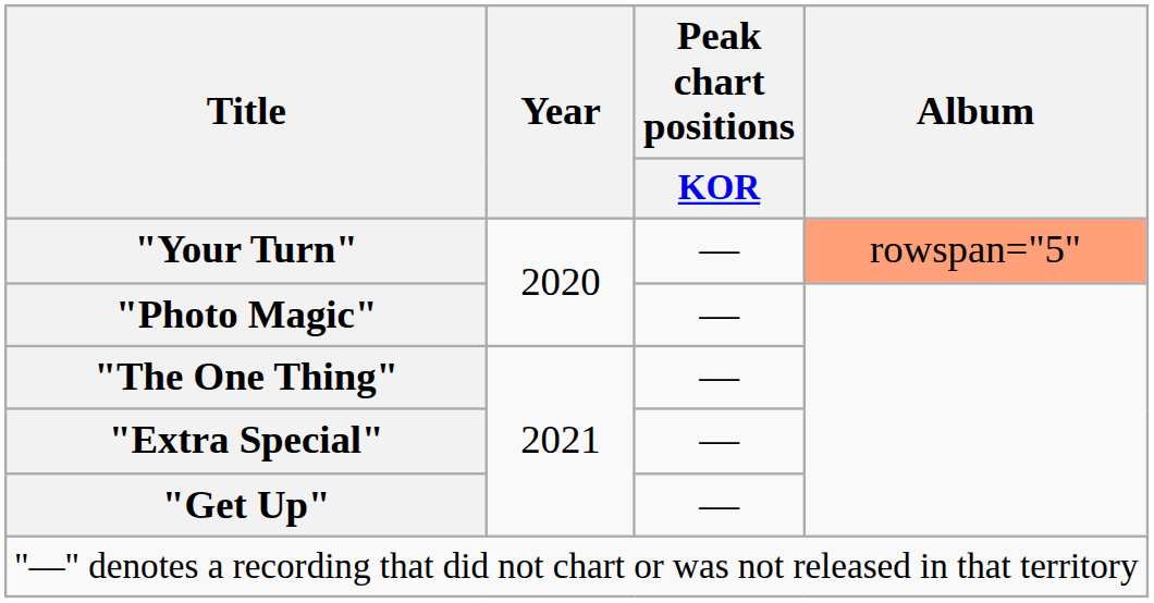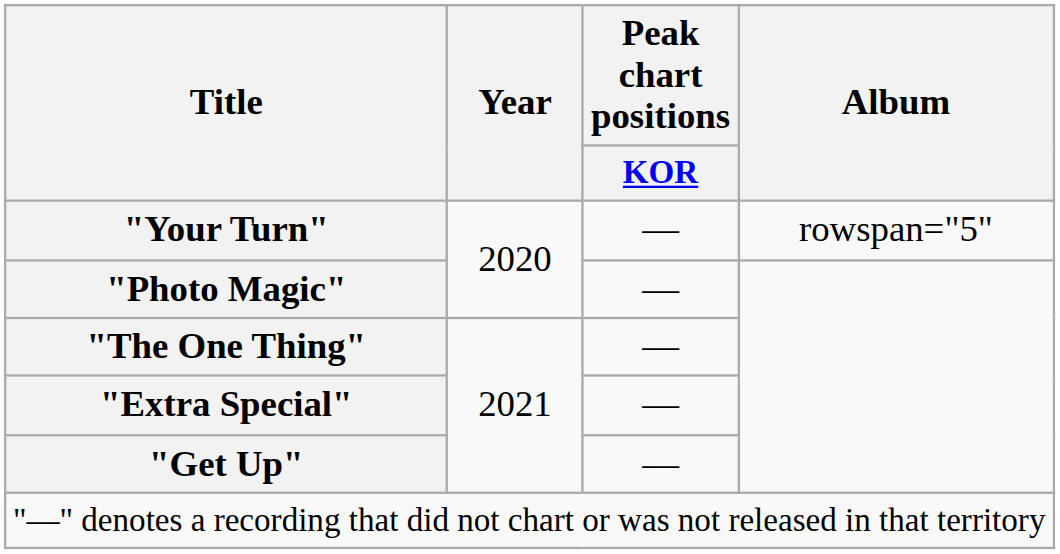"Your Turn" | Album: lightsalmon background -> no background
